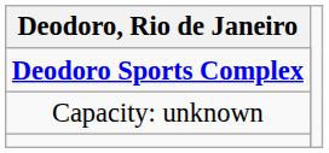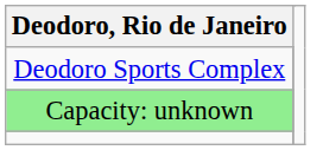Deodoro Sports Complex | column 1: bold -> normal
Capacity: unknown | column 1: no background -> lightgreen background
